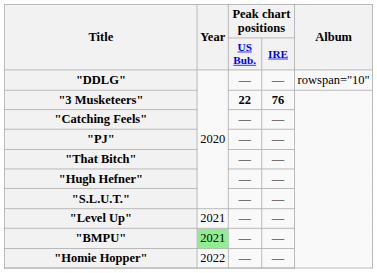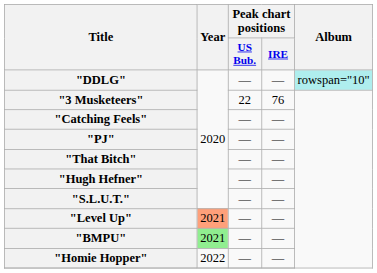"DDLG" | Album: no background -> paleturquoise background
"3 Musketeers" | Peak chart positions / US Bub.: bold -> normal
"3 Musketeers" | Peak chart positions / IRE: bold -> normal
"Level Up" | Year: no background -> lightsalmon background
